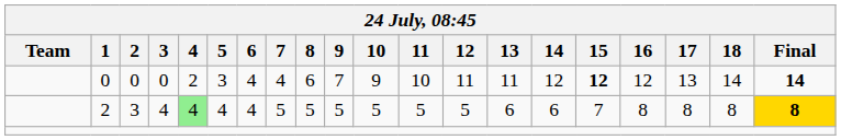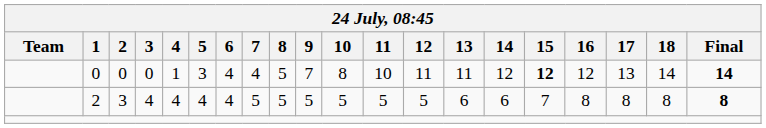row 3 | 4: 2 -> 1
row 3 | 8: 6 -> 5
row 3 | 10: 9 -> 8
row 4 | 4: lightgreen background -> no background
row 4 | Final: gold background -> no background
